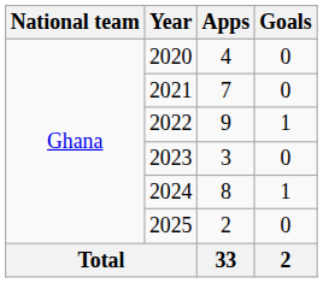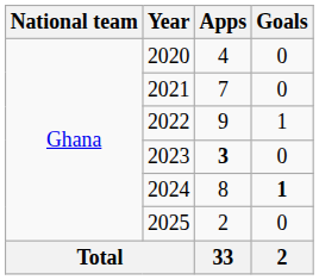2023 | Apps: normal -> bold
2024 | Goals: normal -> bold
